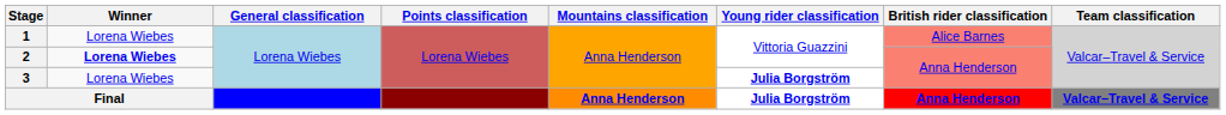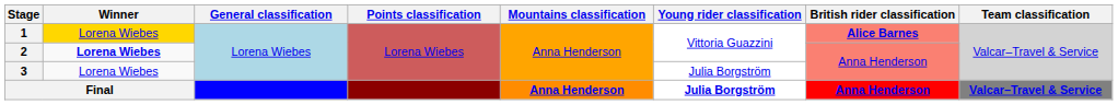1 | Winner: no background -> gold background
1 | British rider classification: normal -> bold
3 | Young rider classification: bold -> normal
